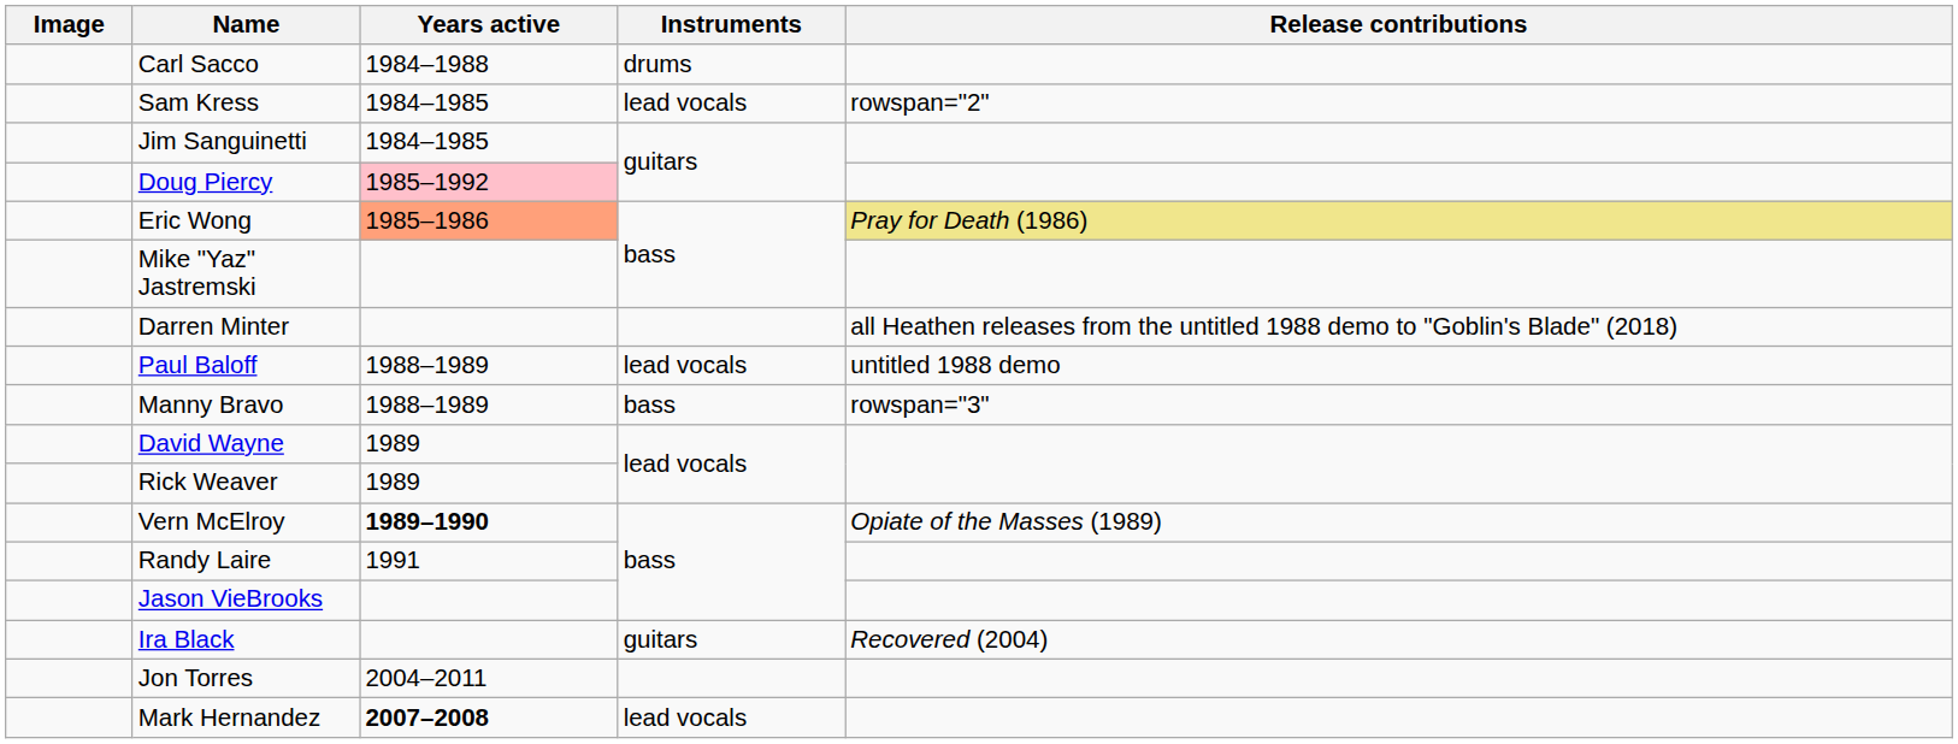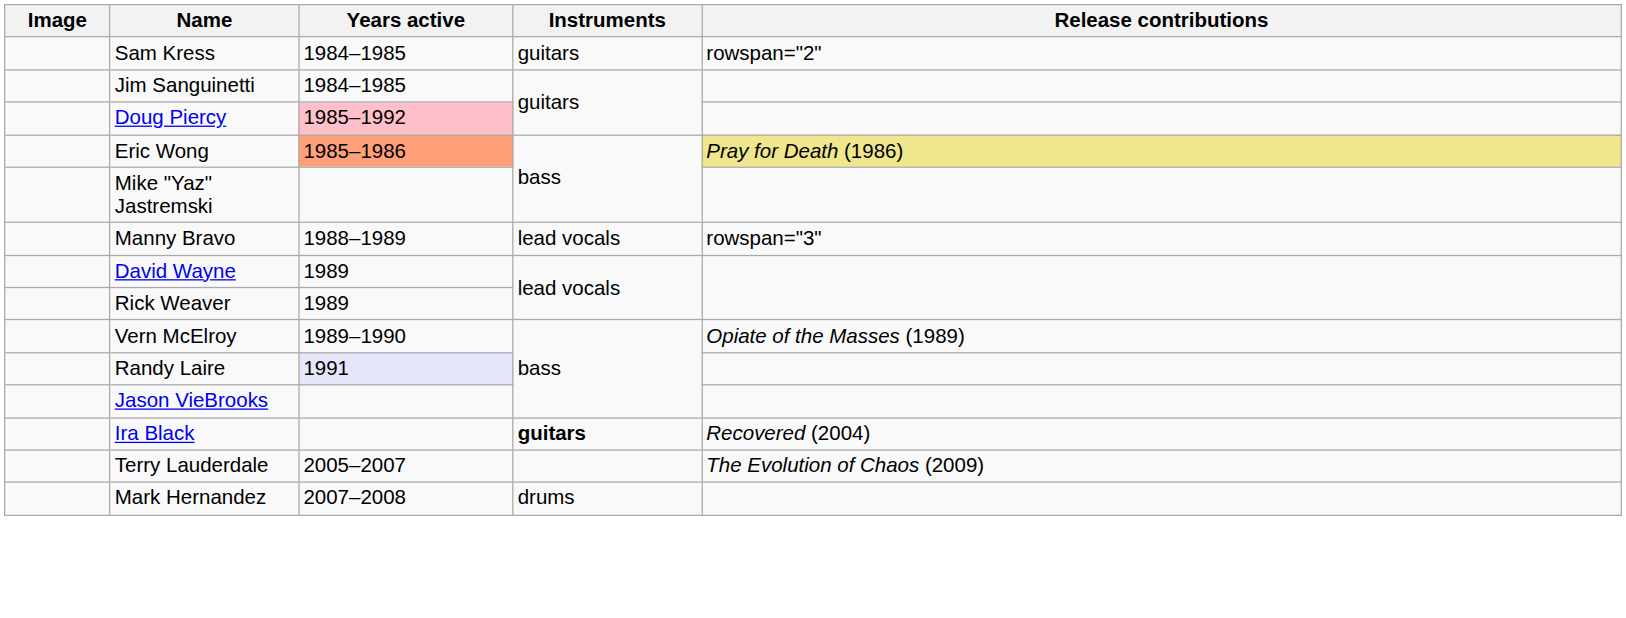- row: Carl Sacco | 1984–1988 | drums
Sam Kress | Instruments: lead vocals -> guitars
- row: Darren Minter | all Heathen releases from the untitled 1988 demo to "Goblin's Blade" (2018)
- row: Paul Baloff | 1988–1989 | lead vocals | untitled 1988 demo
Manny Bravo | Instruments: bass -> lead vocals
Vern McElroy | Years active: bold -> normal
Randy Laire | Years active: no background -> lavender background
Ira Black | Instruments: normal -> bold
- row: Jon Torres | 2004–2011
+ row: Terry Lauderdale | 2005–2007 | The Evolution of Chaos (2009)
Mark Hernandez | Years active: bold -> normal
Mark Hernandez | Instruments: lead vocals -> drums
